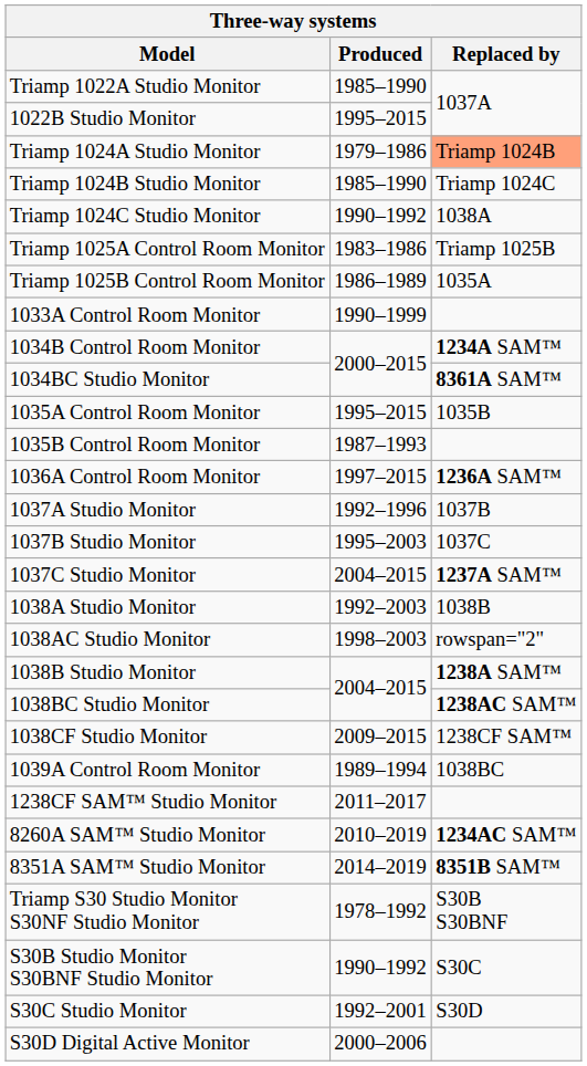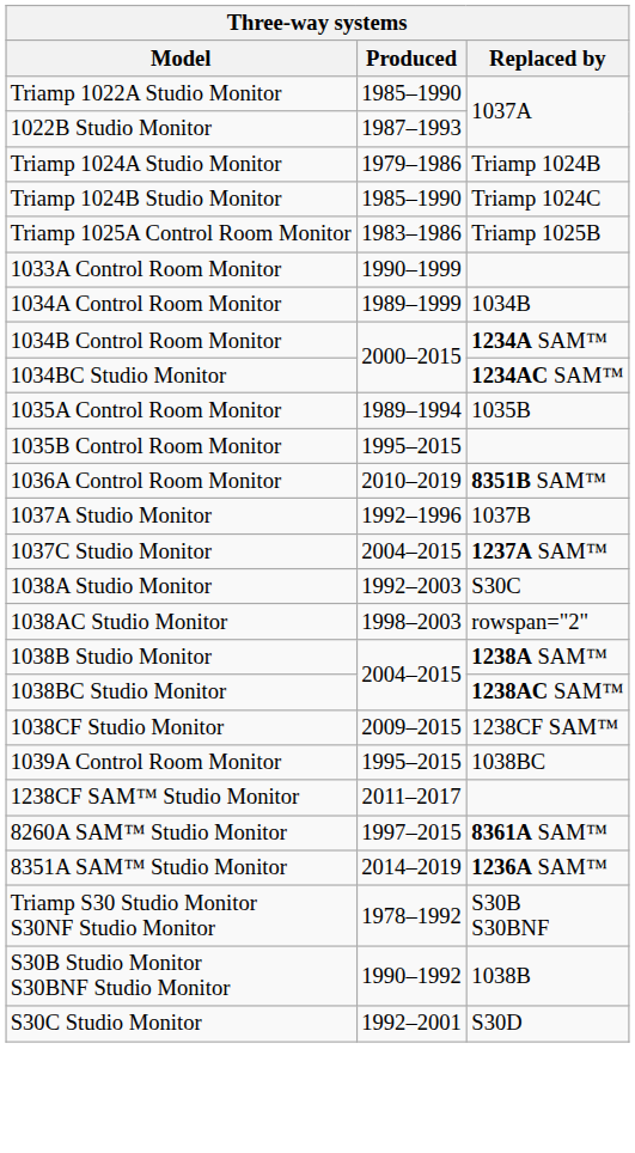1022B Studio Monitor | Produced: 1995–2015 -> 1987–1993
Triamp 1024A Studio Monitor | Replaced by: lightsalmon background -> no background
- row: Triamp 1024C Studio Monitor | 1990–1992 | 1038A
- row: Triamp 1025B Control Room Monitor | 1986–1989 | 1035A
+ row: 1034A Control Room Monitor | 1989–1999 | 1034B
1034BC Studio Monitor | Replaced by: 8361A SAM™ -> 1234AC SAM™
1035A Control Room Monitor | Produced: 1995–2015 -> 1989–1994
1035B Control Room Monitor | Produced: 1987–1993 -> 1995–2015
1036A Control Room Monitor | Produced: 1997–2015 -> 2010–2019
1036A Control Room Monitor | Replaced by: 1236A SAM™ -> 8351B SAM™
- row: 1037B Studio Monitor | 1995–2003 | 1037C
1038A Studio Monitor | Replaced by: 1038B -> S30C
1039A Control Room Monitor | Produced: 1989–1994 -> 1995–2015
8260A SAM™ Studio Monitor | Produced: 2010–2019 -> 1997–2015
8260A SAM™ Studio Monitor | Replaced by: 1234AC SAM™ -> 8361A SAM™
8351A SAM™ Studio Monitor | Replaced by: 8351B SAM™ -> 1236A SAM™
S30B Studio Monitor S30BNF Studio Monitor | Replaced by: S30C -> 1038B
- row: S30D Digital Active Monitor | 2000–2006
